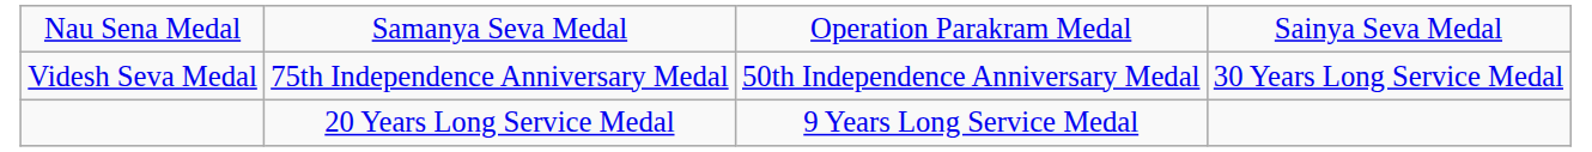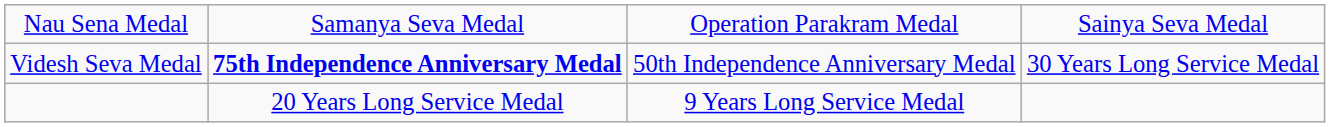Videsh Seva Medal | column 2: normal -> bold
